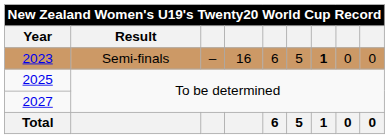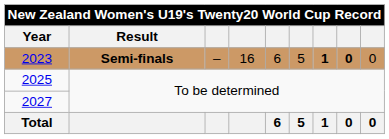2023 | Result: normal -> bold
2023 | column 8: normal -> bold
